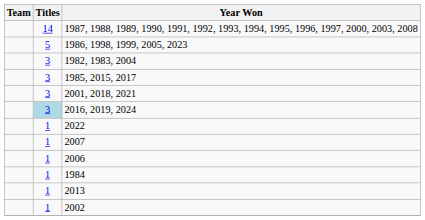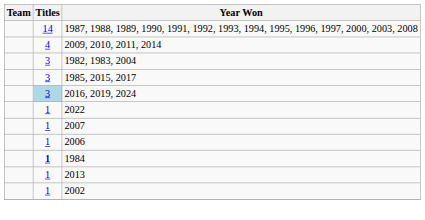- row: 5 | 1986, 1998, 1999, 2005, 2023
+ row: 4 | 2009, 2010, 2011, 2014
- row: 3 | 2001, 2018, 2021
1984 | Titles: normal -> bold
